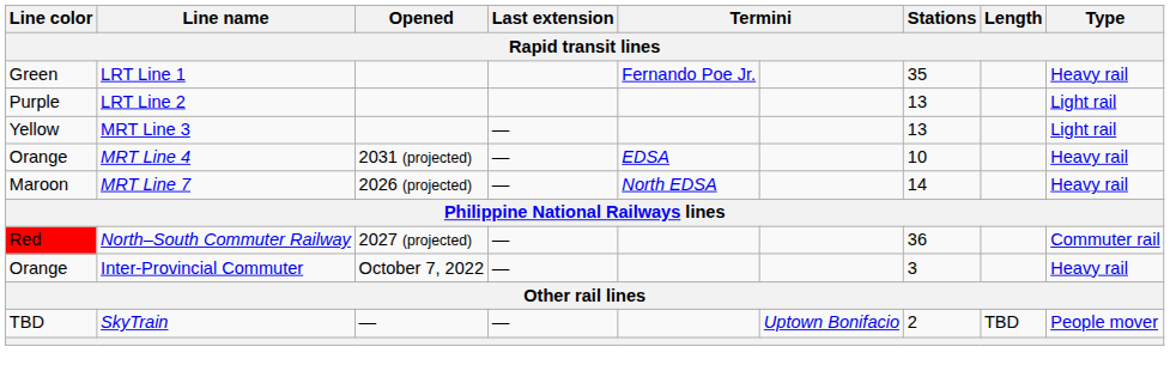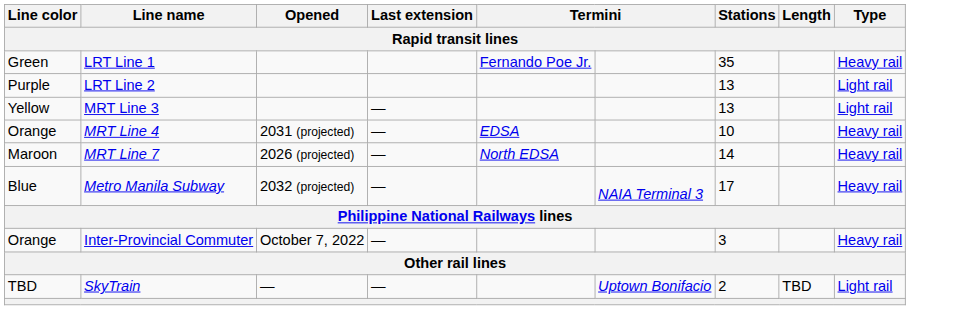+ row: Blue | Metro Manila Subway | 2032 (projected) | — | NAIA Terminal 3 | 17 | Heavy rail
- row: Red | North–South Commuter Railway | 2027 (projected) | — | 36 | Commuter rail
SkyTrain | Type: People mover -> Light rail
